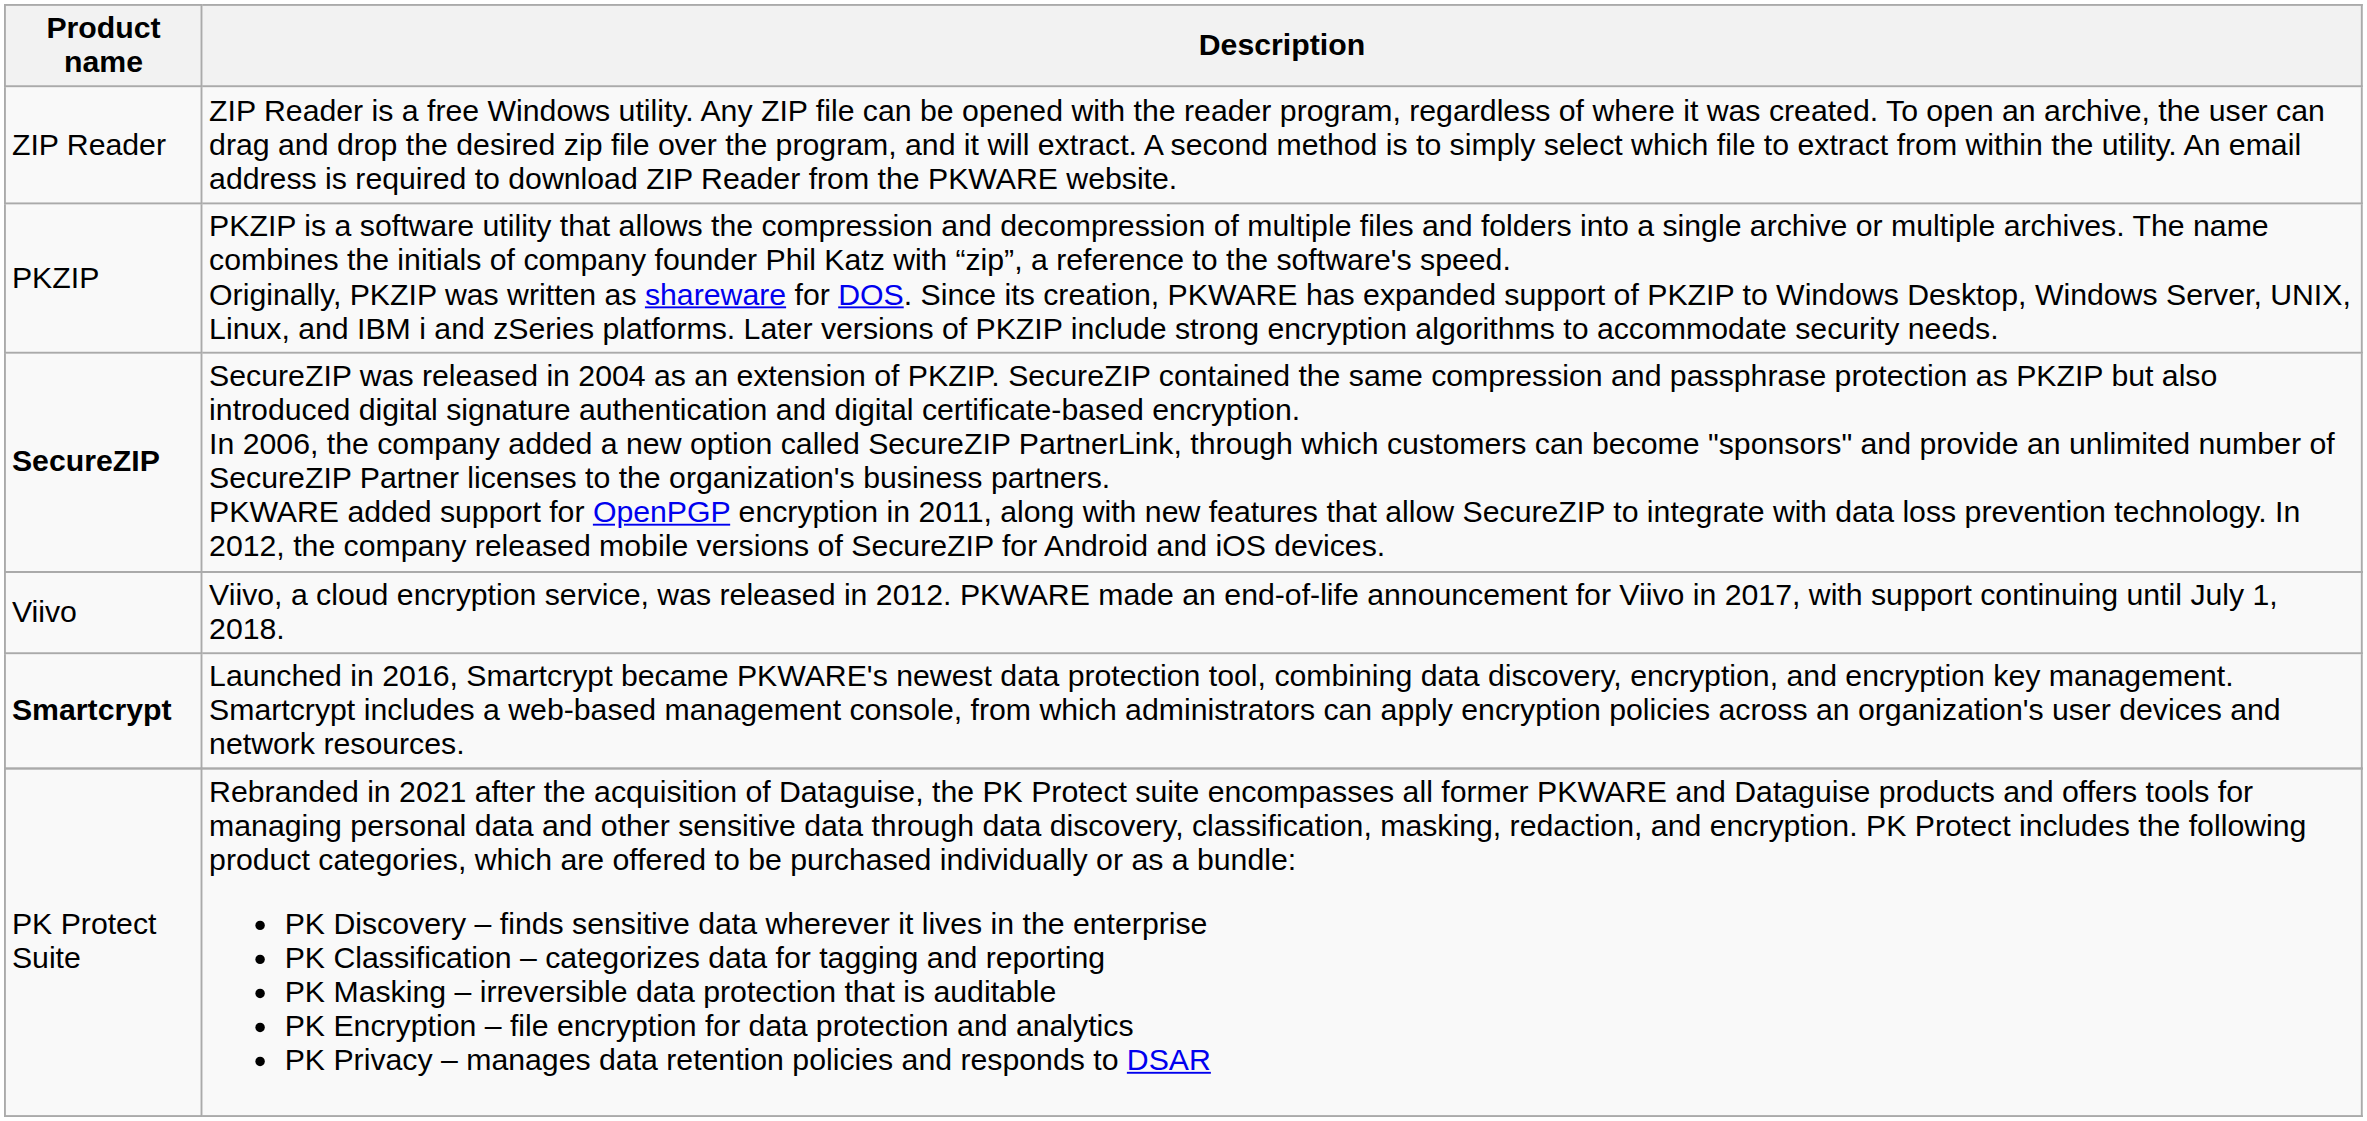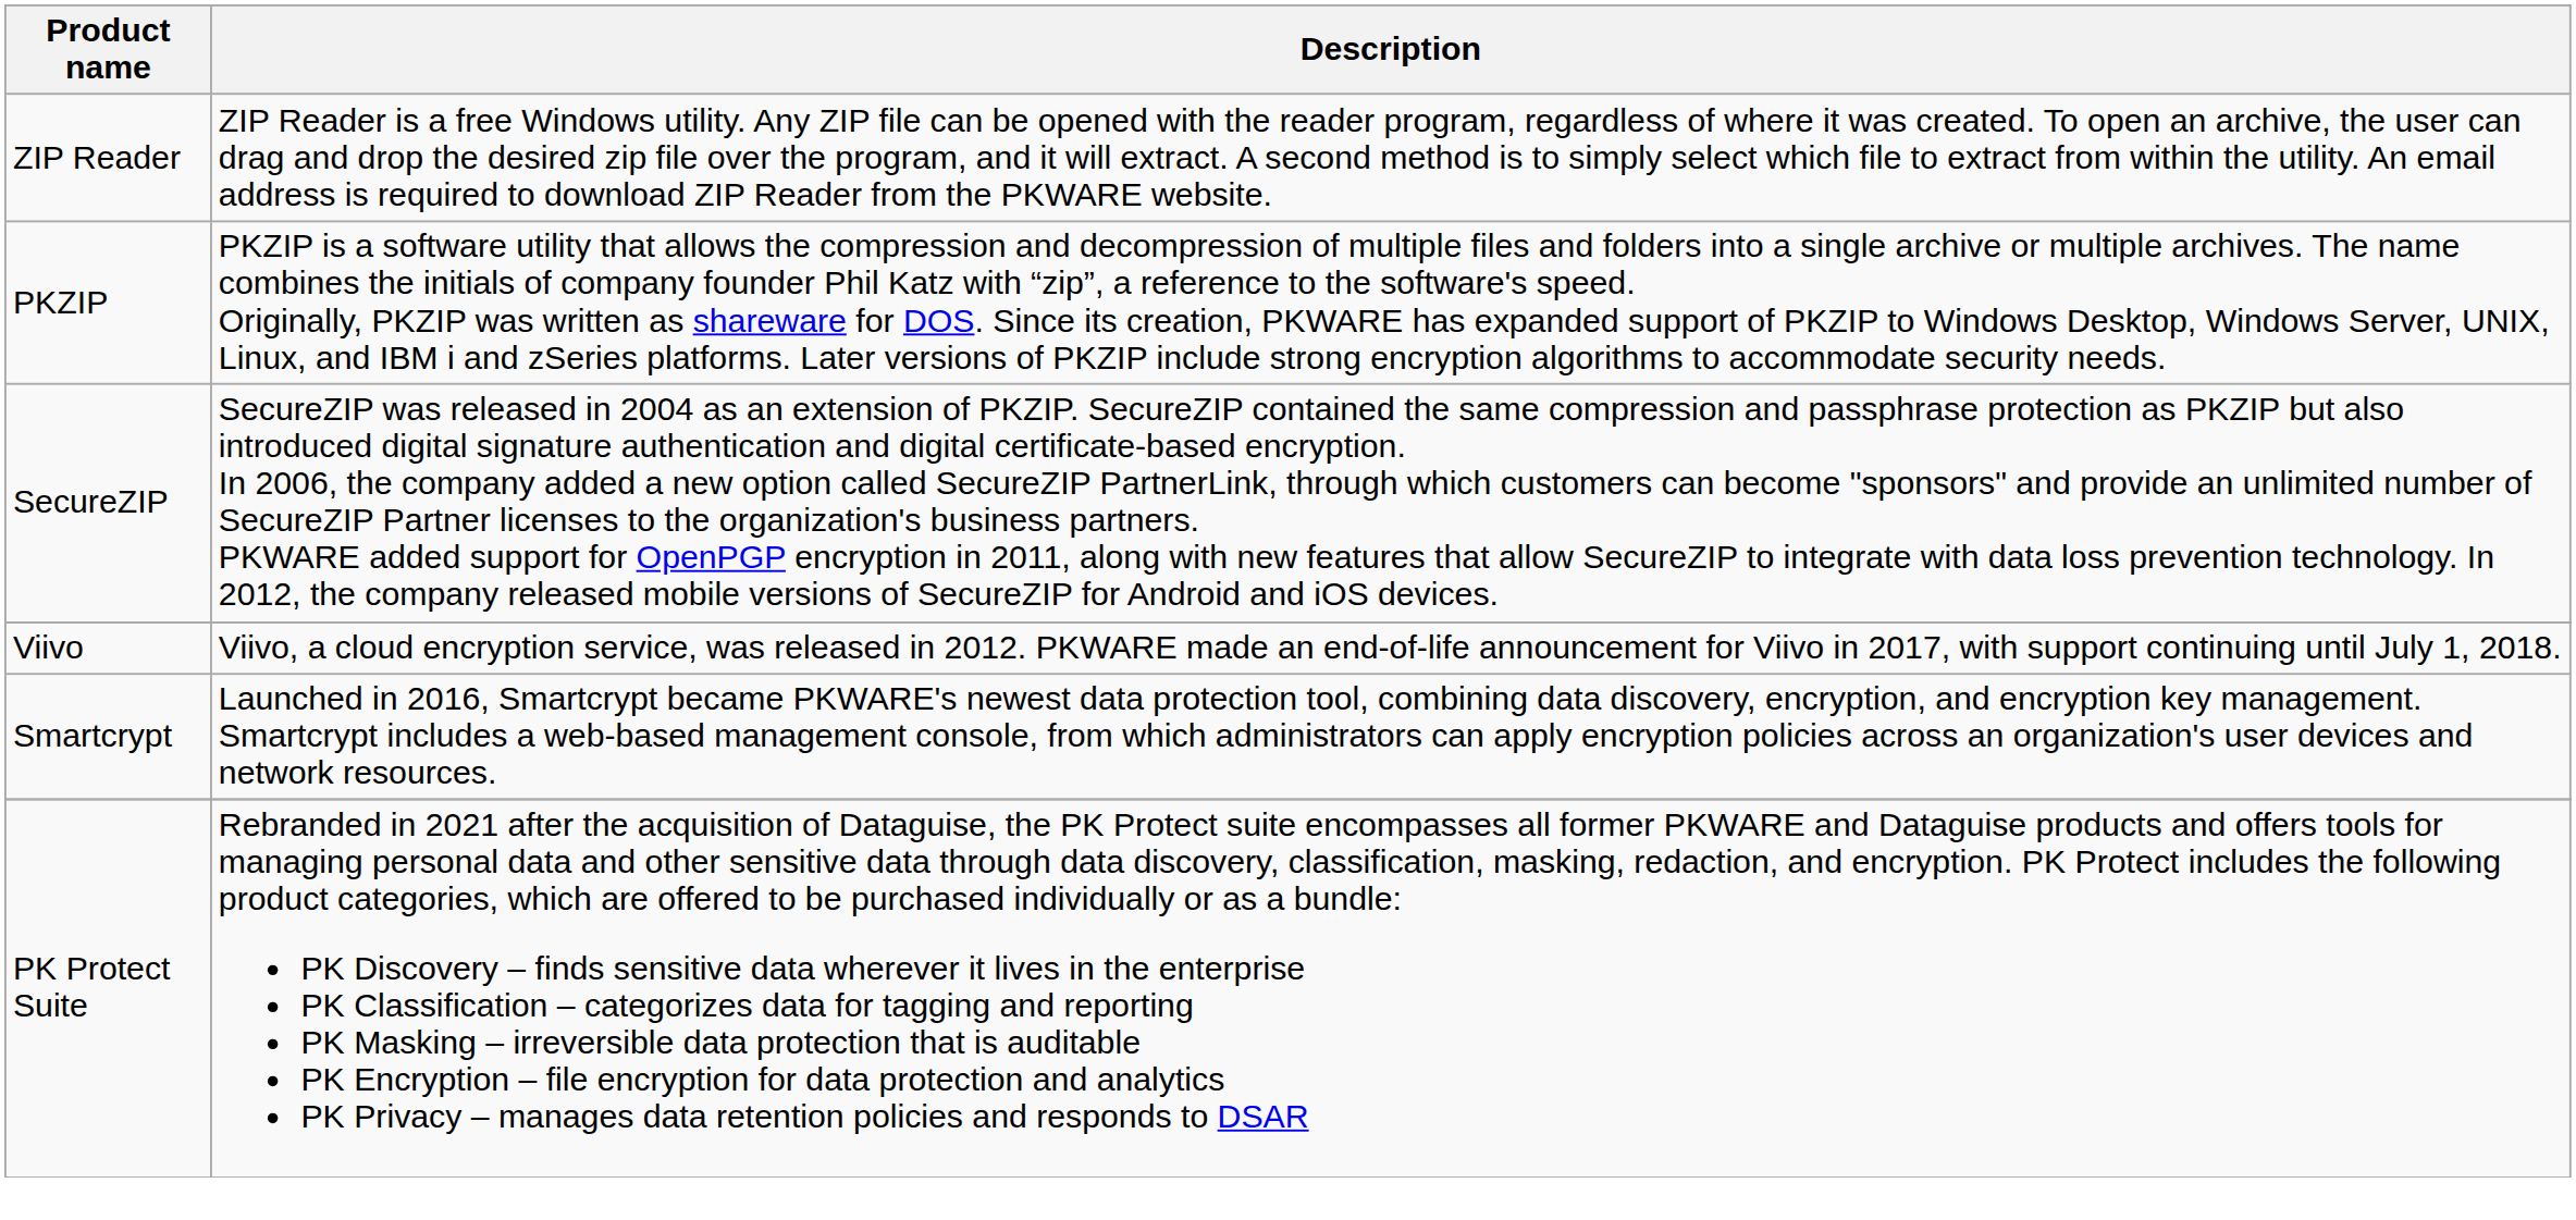SecureZIP | Product name: bold -> normal
Smartcrypt | Product name: bold -> normal
